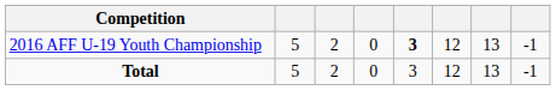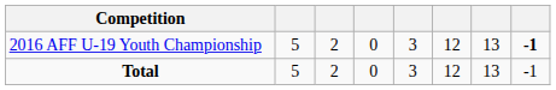2016 AFF U-19 Youth Championship | column 5: bold -> normal
2016 AFF U-19 Youth Championship | column 8: normal -> bold
